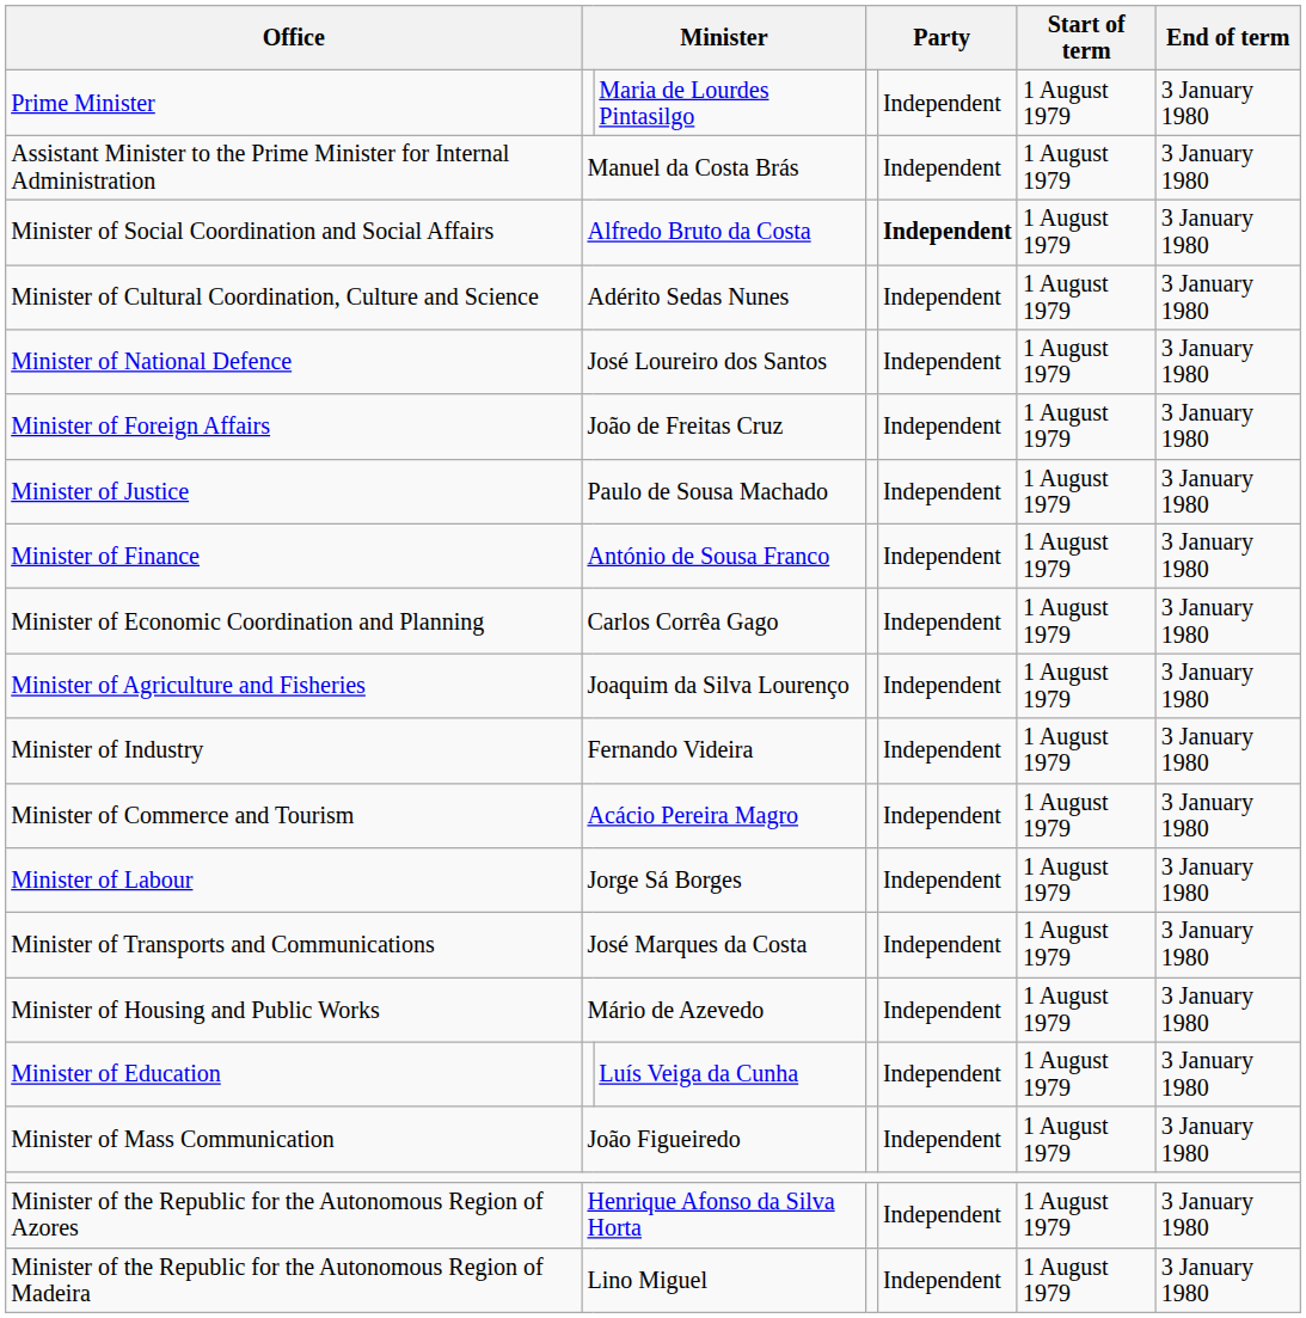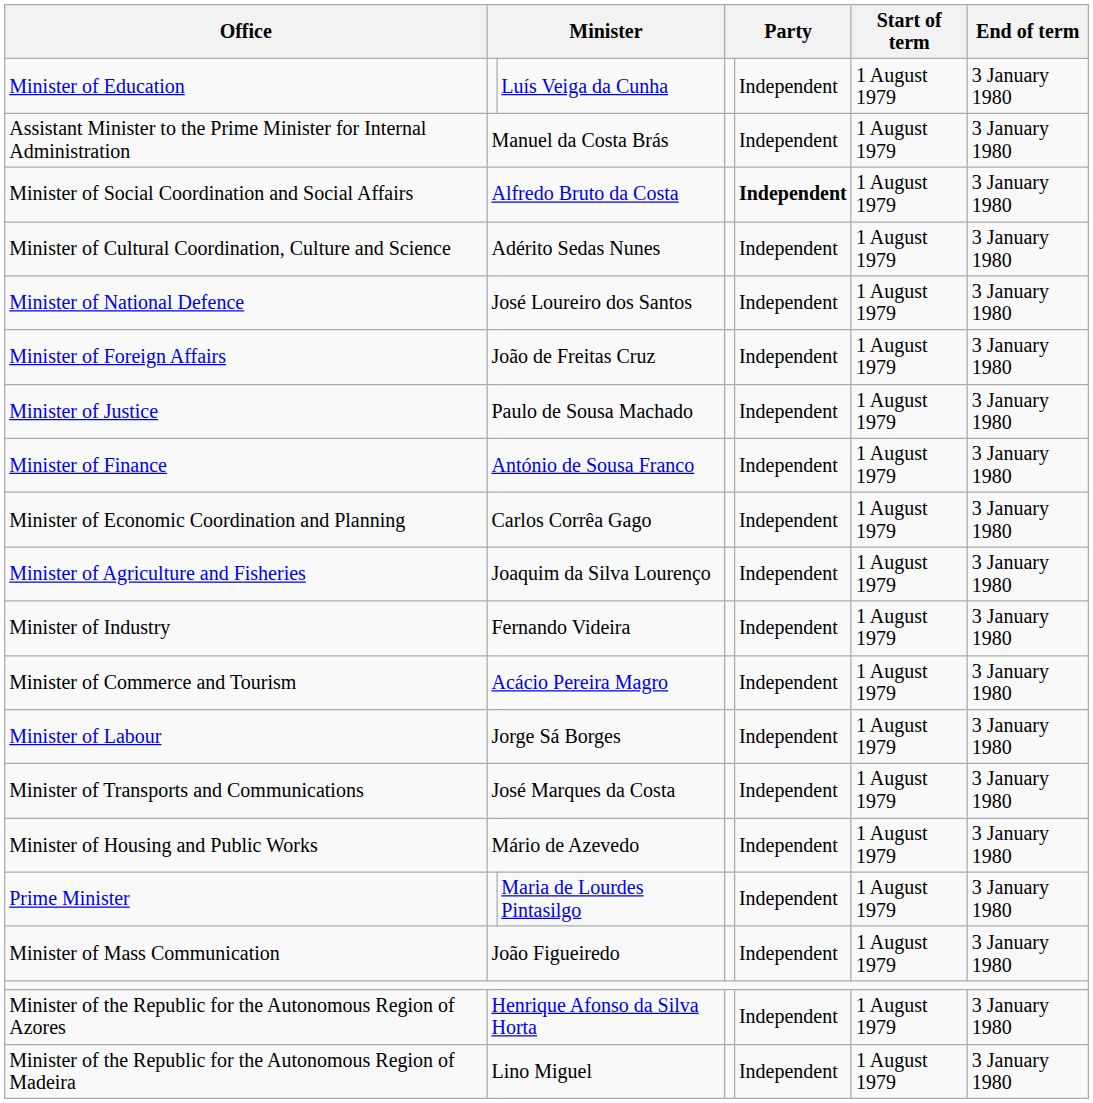rows swapped: Prime Minister <-> Minister of Education
